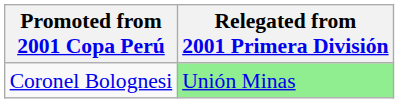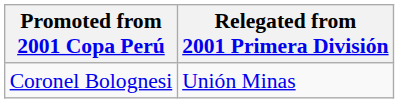Coronel Bolognesi | Relegated from 2001 Primera División: lightgreen background -> no background
